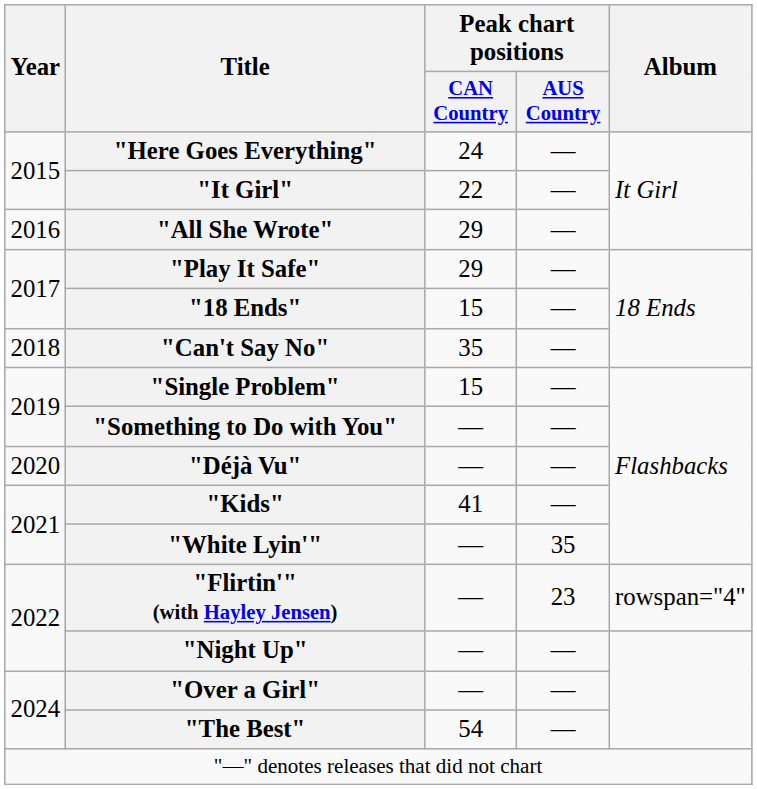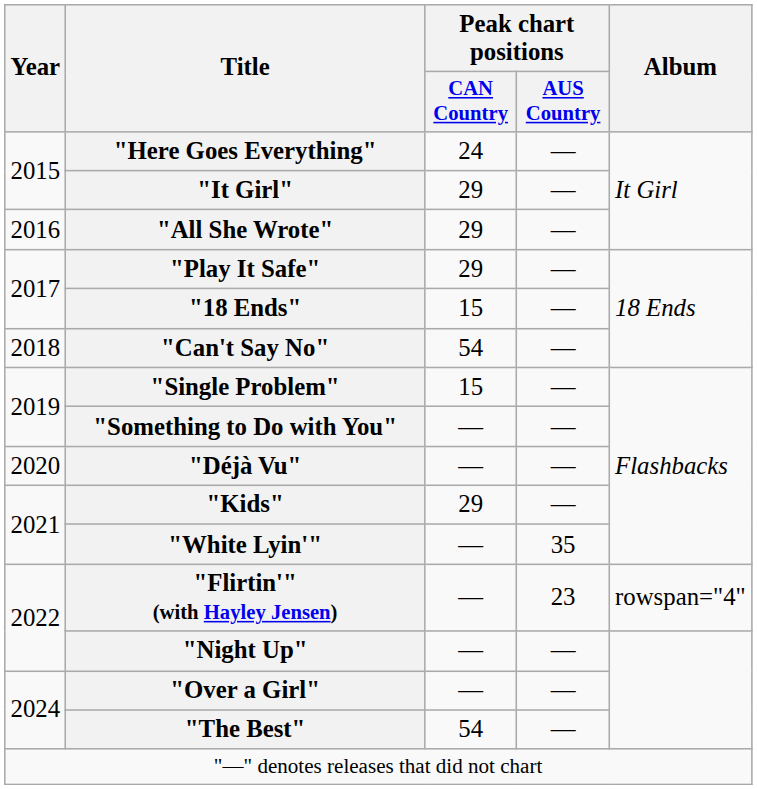"It Girl" | Peak chart positions / CAN Country: 22 -> 29
"Can't Say No" | Peak chart positions / CAN Country: 35 -> 54
"Kids" | Peak chart positions / CAN Country: 41 -> 29
